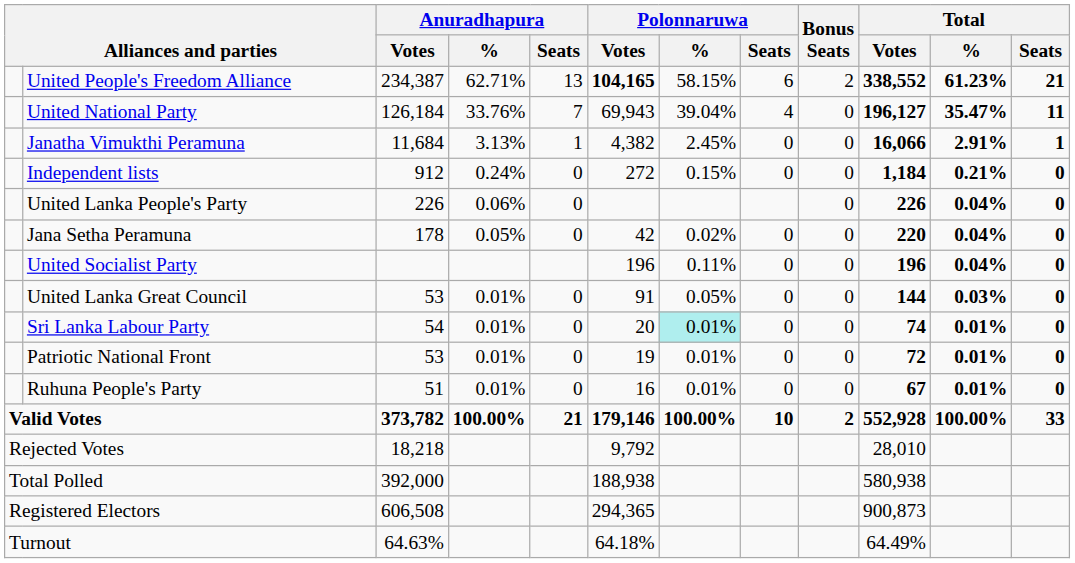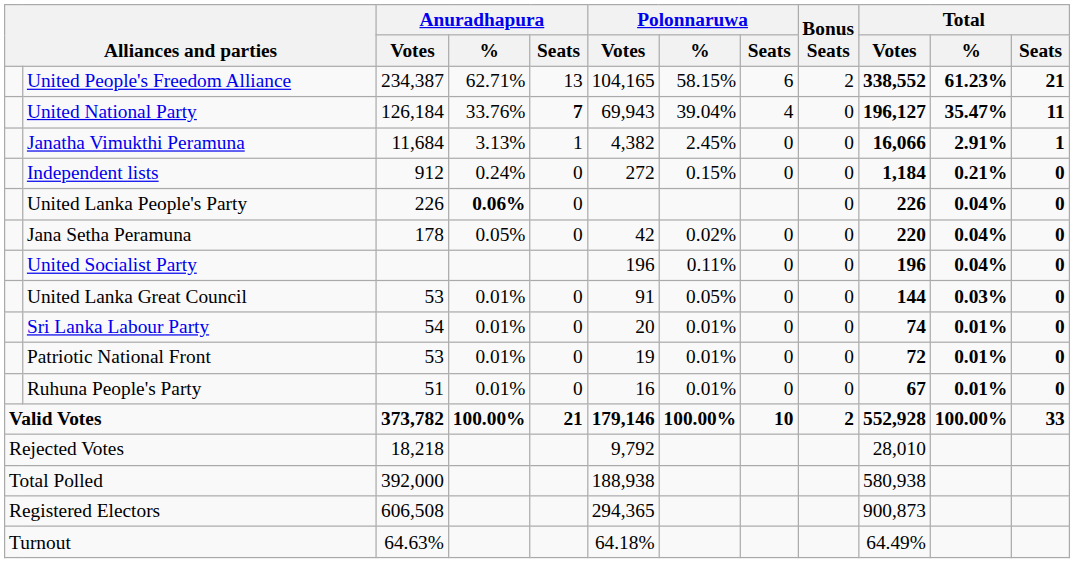United People's Freedom Alliance | Polonnaruwa / Votes: bold -> normal
United National Party | Anuradhapura / Seats: normal -> bold
United Lanka People's Party | Anuradhapura / %: normal -> bold
Sri Lanka Labour Party | Polonnaruwa / %: paleturquoise background -> no background
